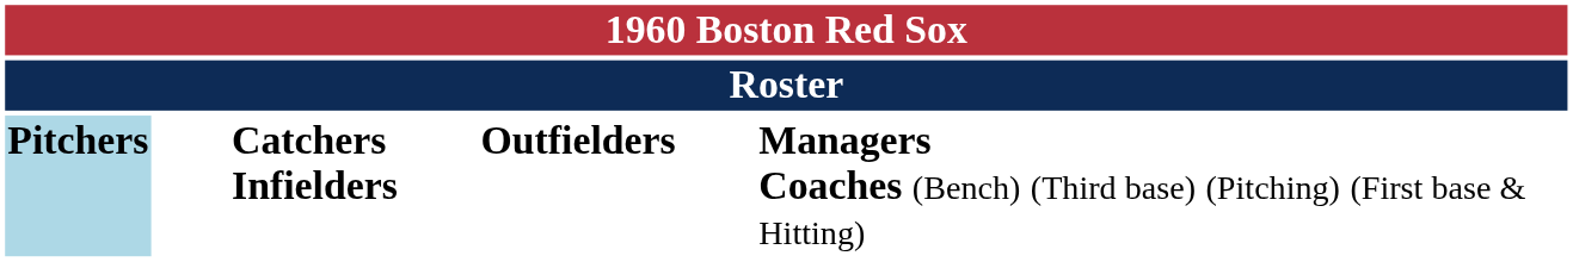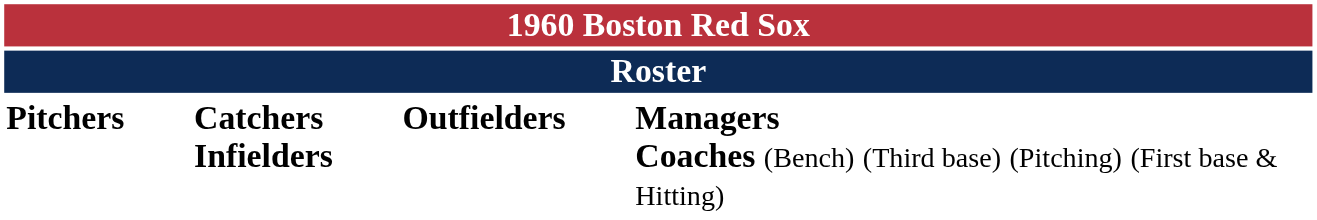Pitchers | column 1: lightblue background -> no background
